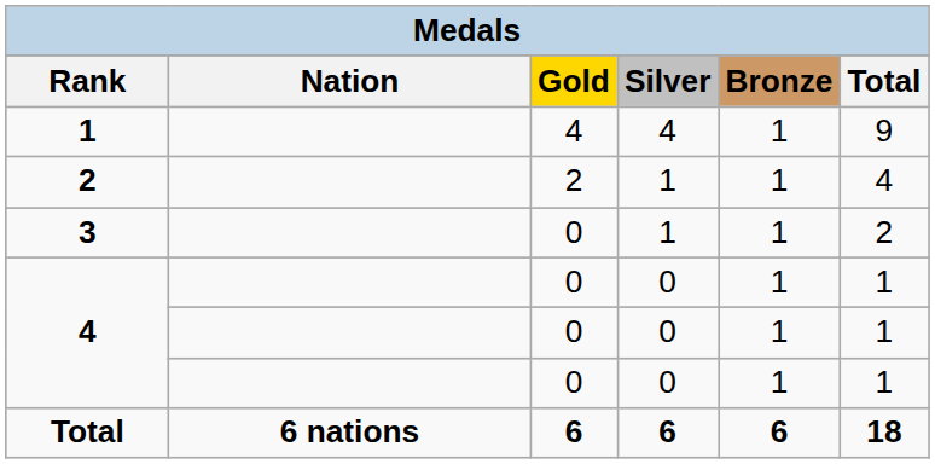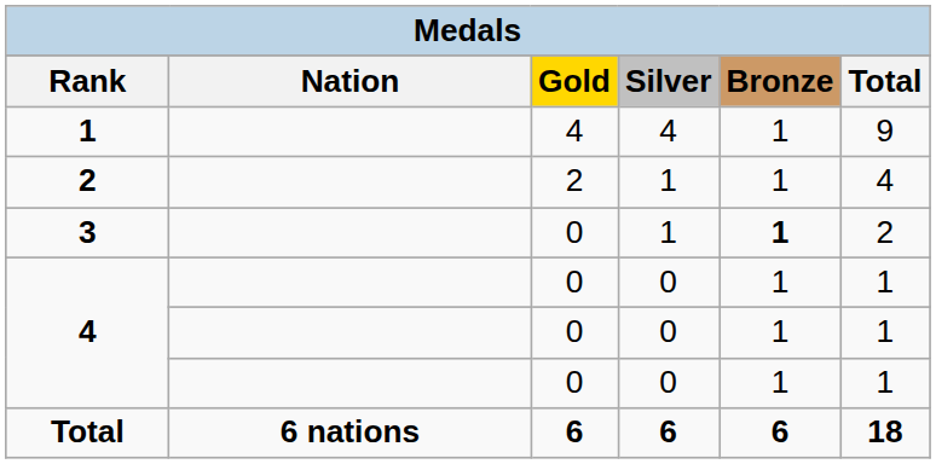3 | column 5: normal -> bold
